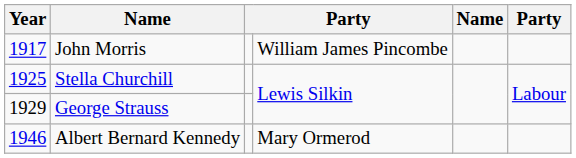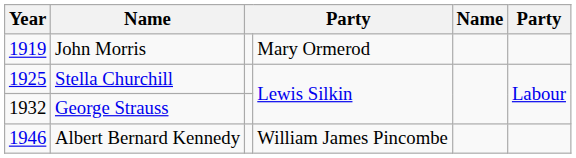John Morris | Year: 1917 -> 1919
John Morris | column 4: William James Pincombe -> Mary Ormerod
George Strauss | Year: 1929 -> 1932
Albert Bernard Kennedy | column 4: Mary Ormerod -> William James Pincombe
